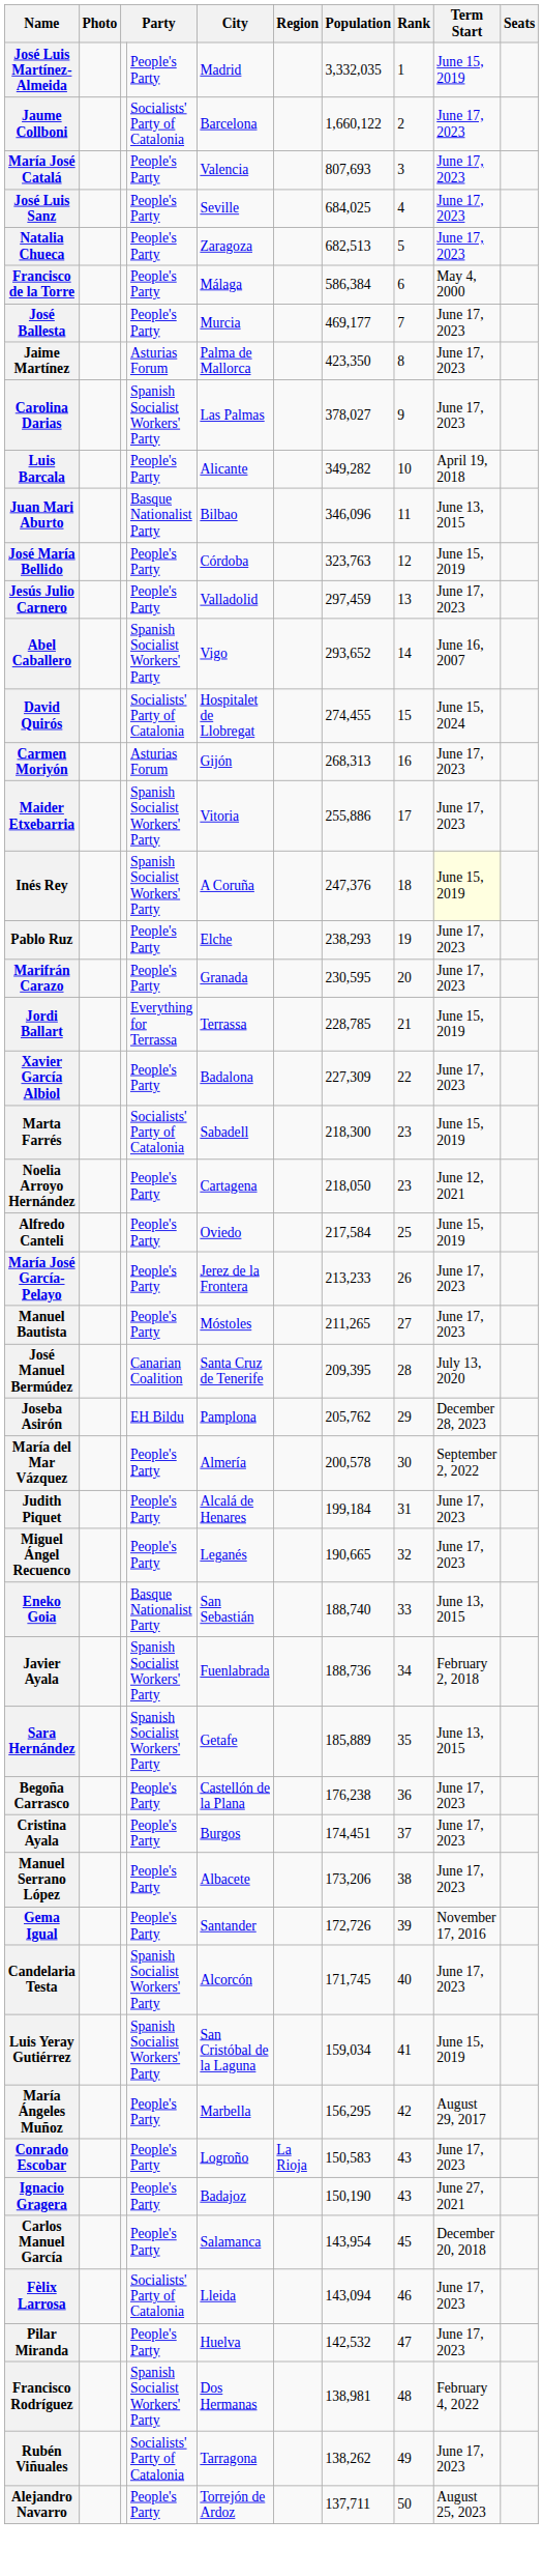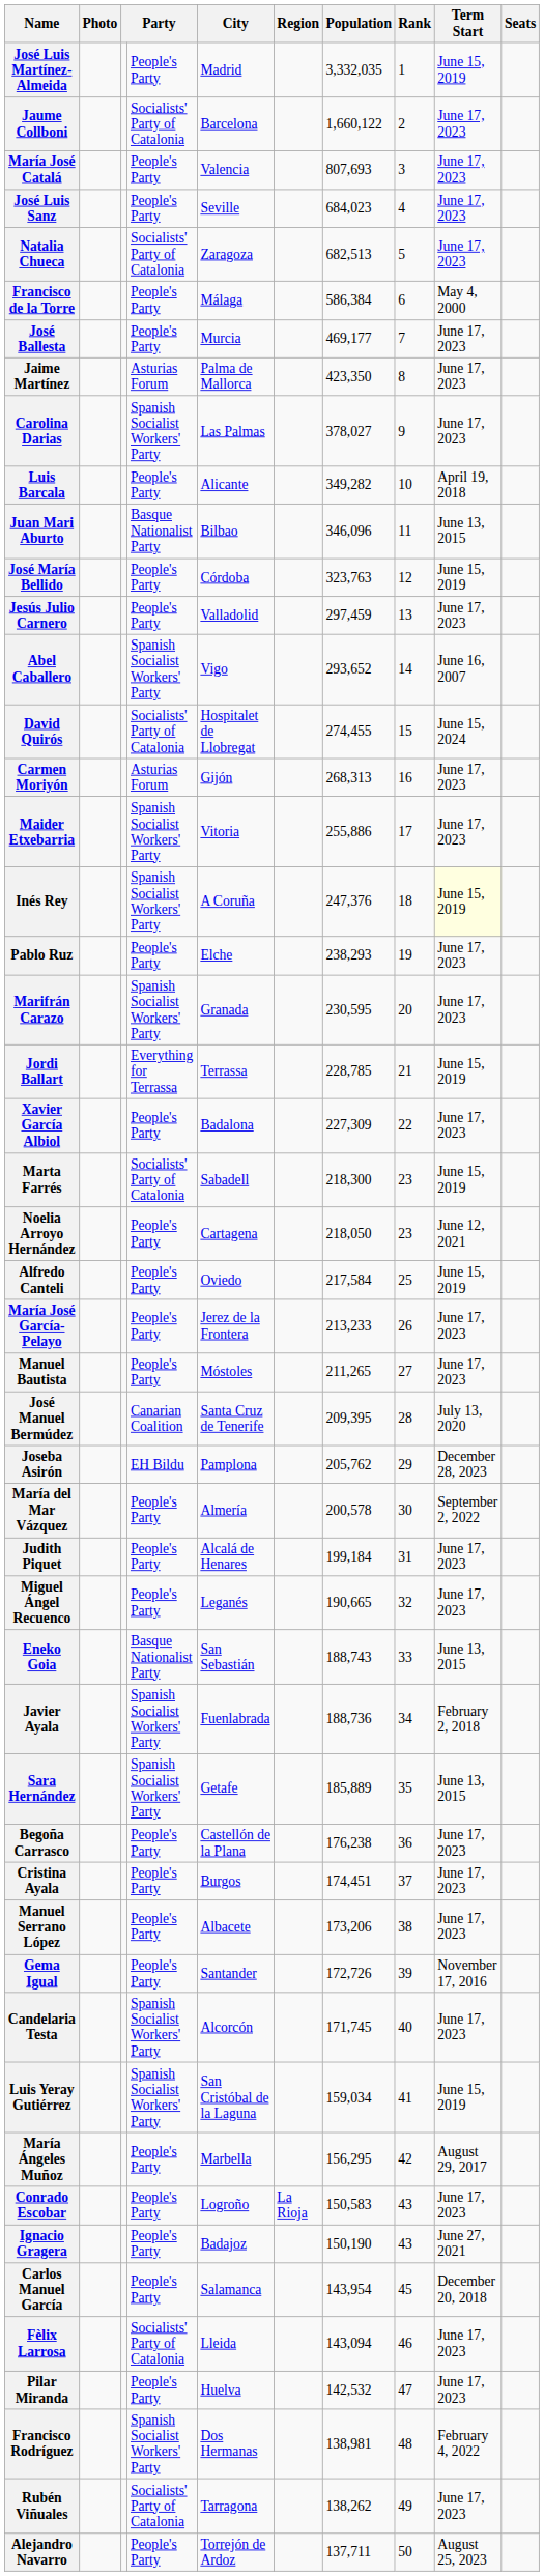José Luis Sanz | Population: 684,025 -> 684,023
Natalia Chueca | column 4: People's Party -> Socialists' Party of Catalonia
Marifrán Carazo | column 4: People's Party -> Spanish Socialist Workers' Party
Eneko Goia | Population: 188,740 -> 188,743
